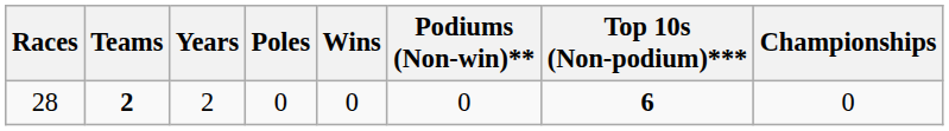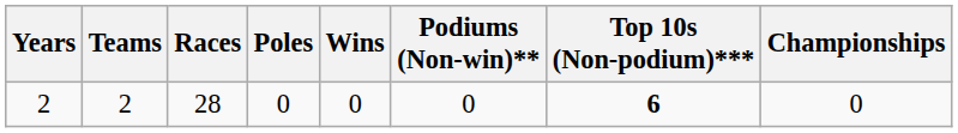columns swapped: Years <-> Races
row 2 | Teams: bold -> normal
